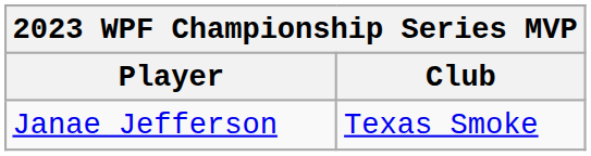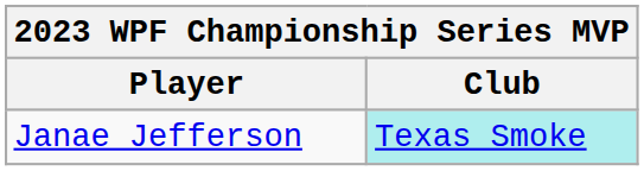Janae Jefferson | Club: no background -> paleturquoise background
